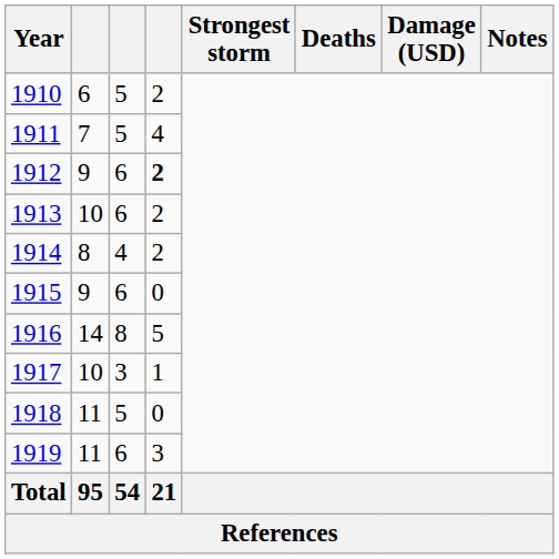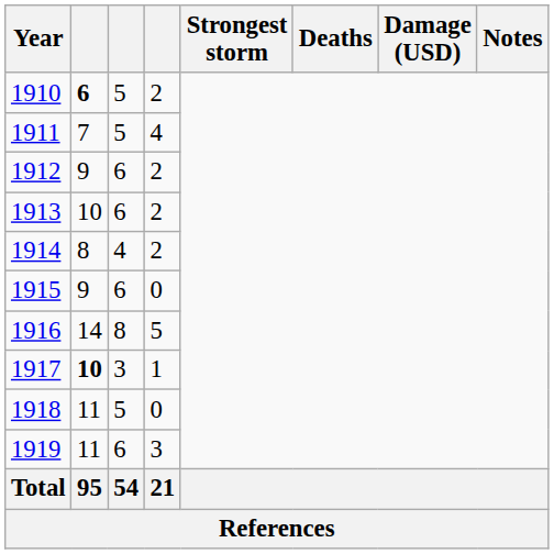1910 | column 2: normal -> bold
1912 | column 4: bold -> normal
1917 | column 2: normal -> bold
